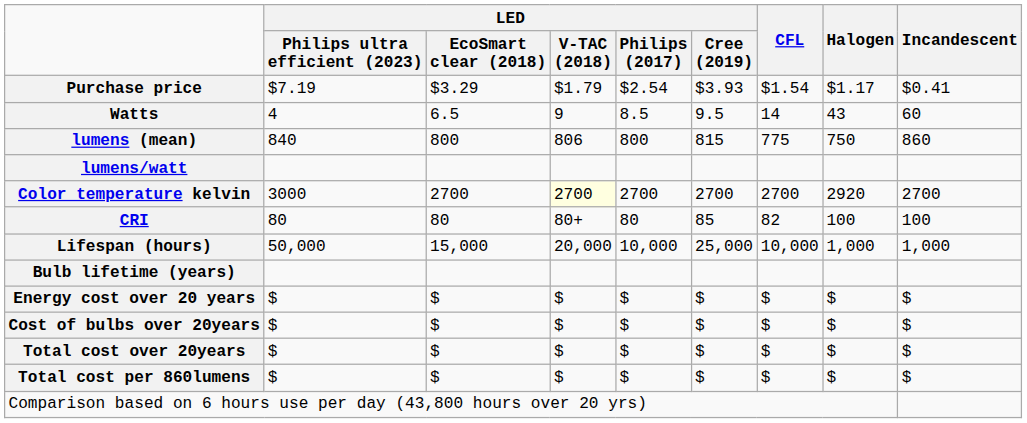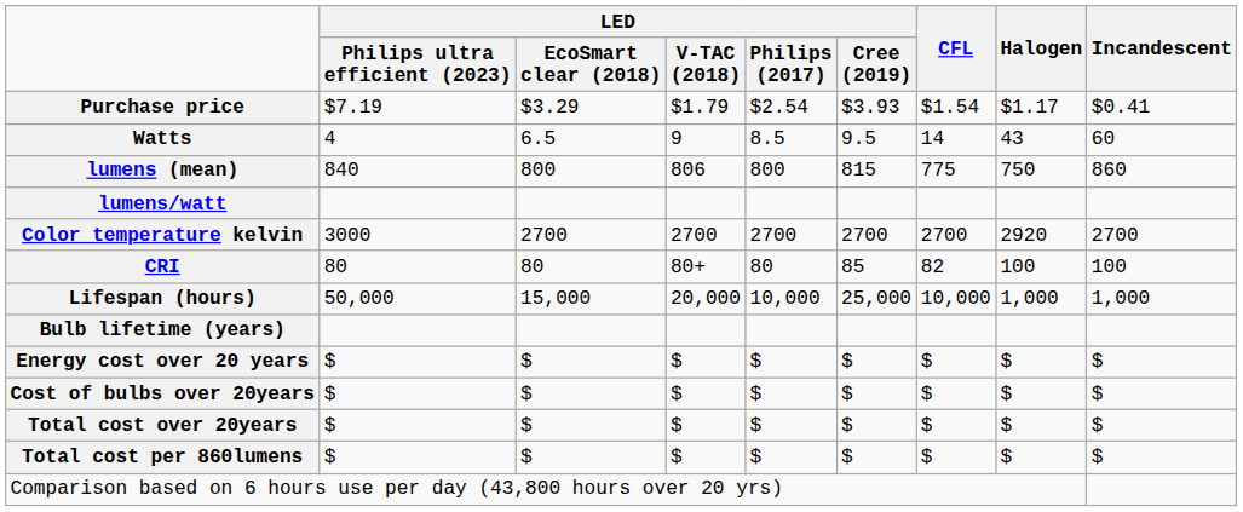Color temperature kelvin | LED / V-TAC (2018): lightyellow background -> no background
